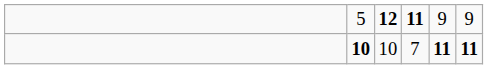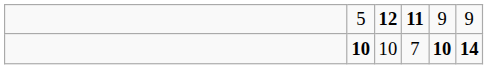row 2 | column 5: 11 -> 10
row 2 | column 6: 11 -> 14
